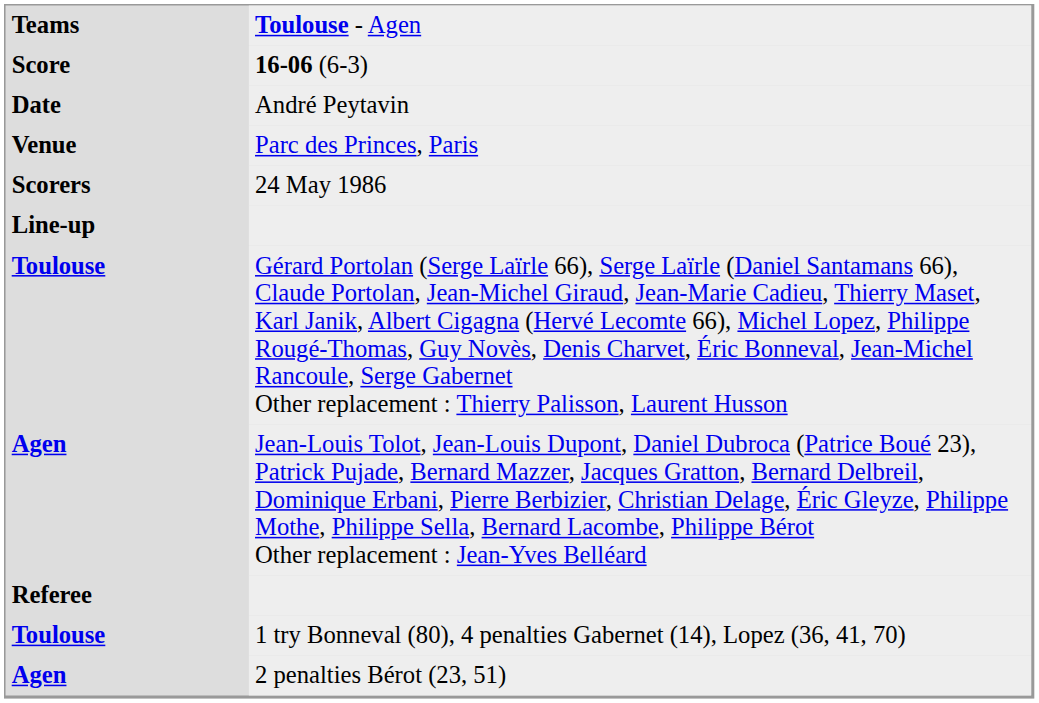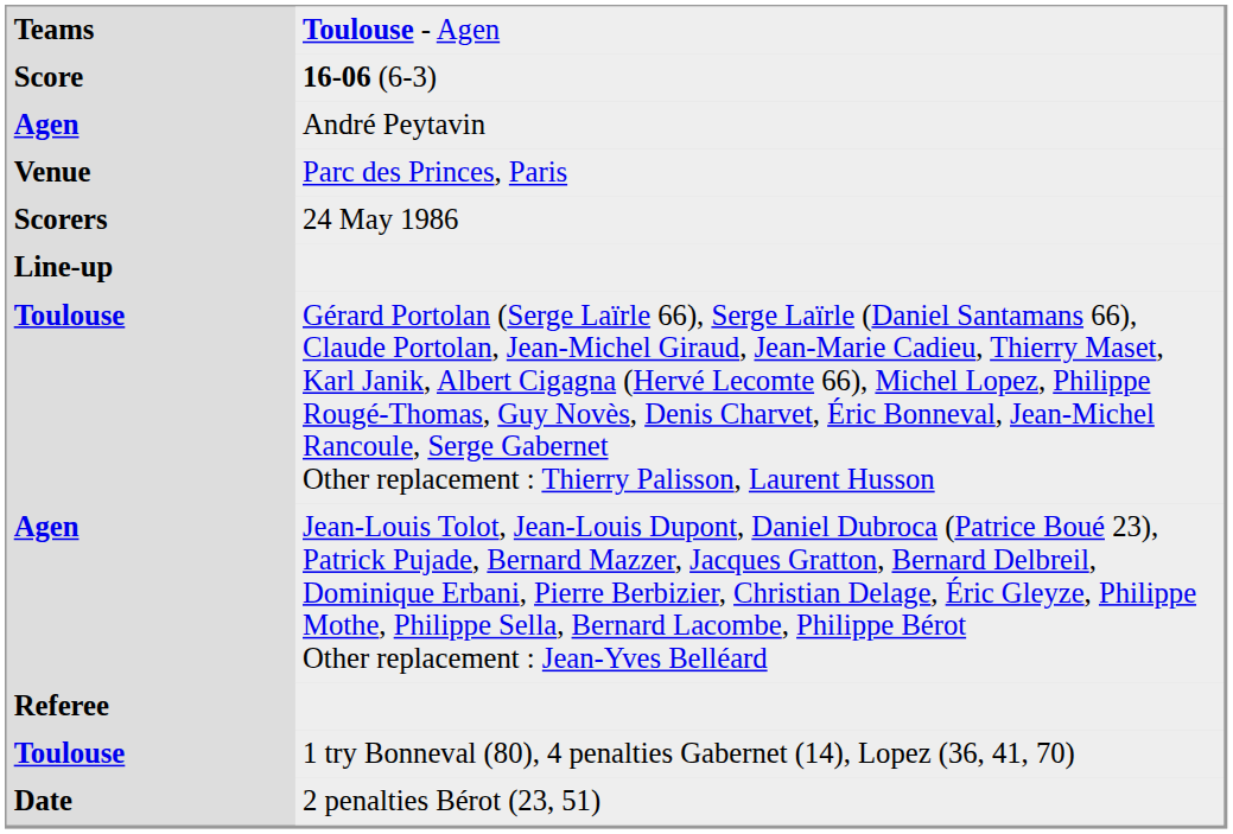row 3 | column 1: Date -> Agen
row 11 | column 1: Agen -> Date
